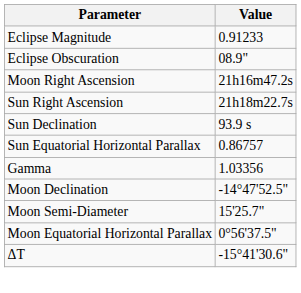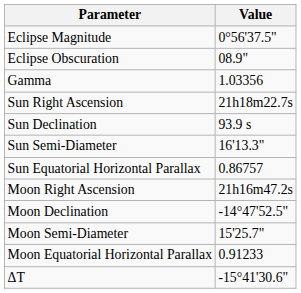Eclipse Magnitude | Value: 0.91233 -> 0°56'37.5"
rows swapped: Gamma <-> Moon Right Ascension
+ row: Sun Semi-Diameter | 16'13.3"
Moon Equatorial Horizontal Parallax | Value: 0°56'37.5" -> 0.91233
